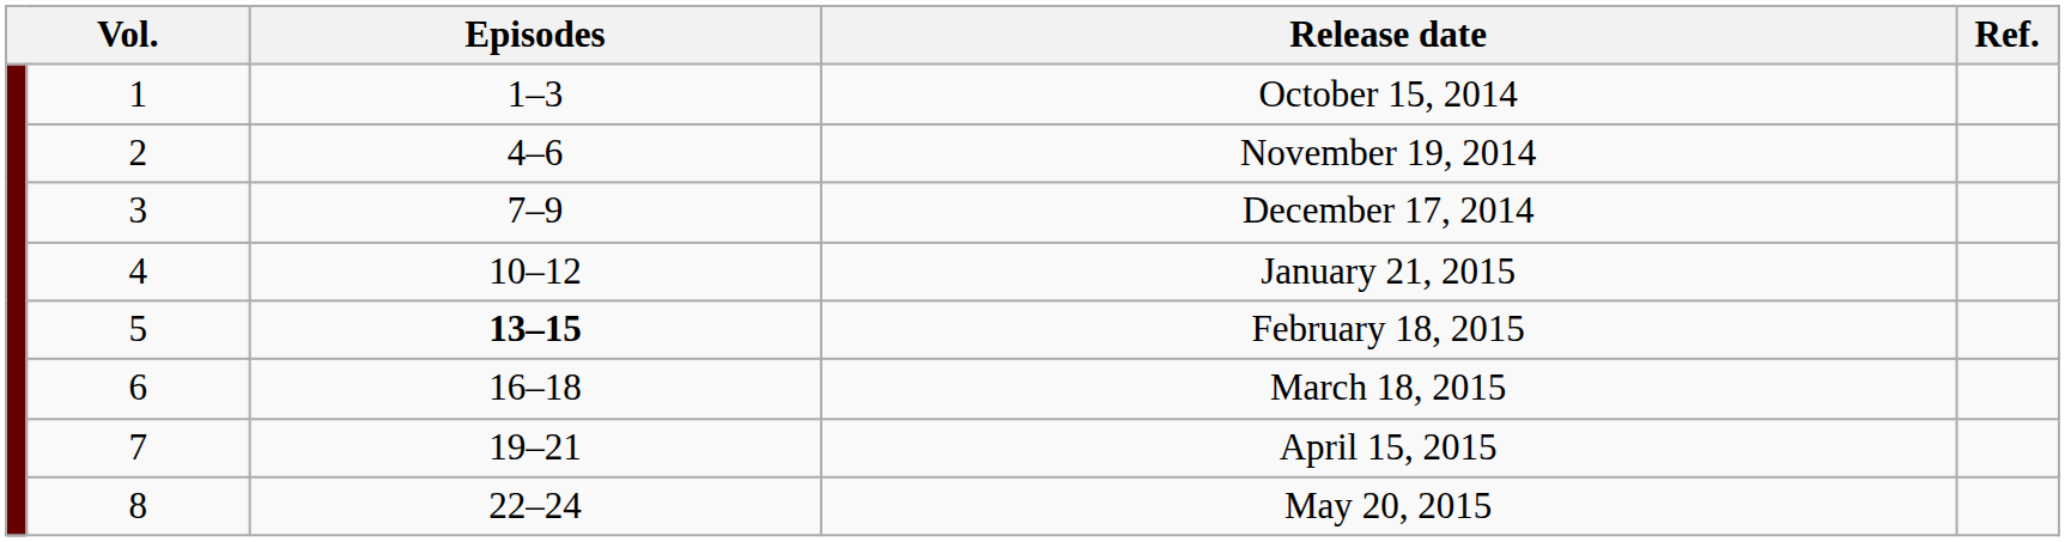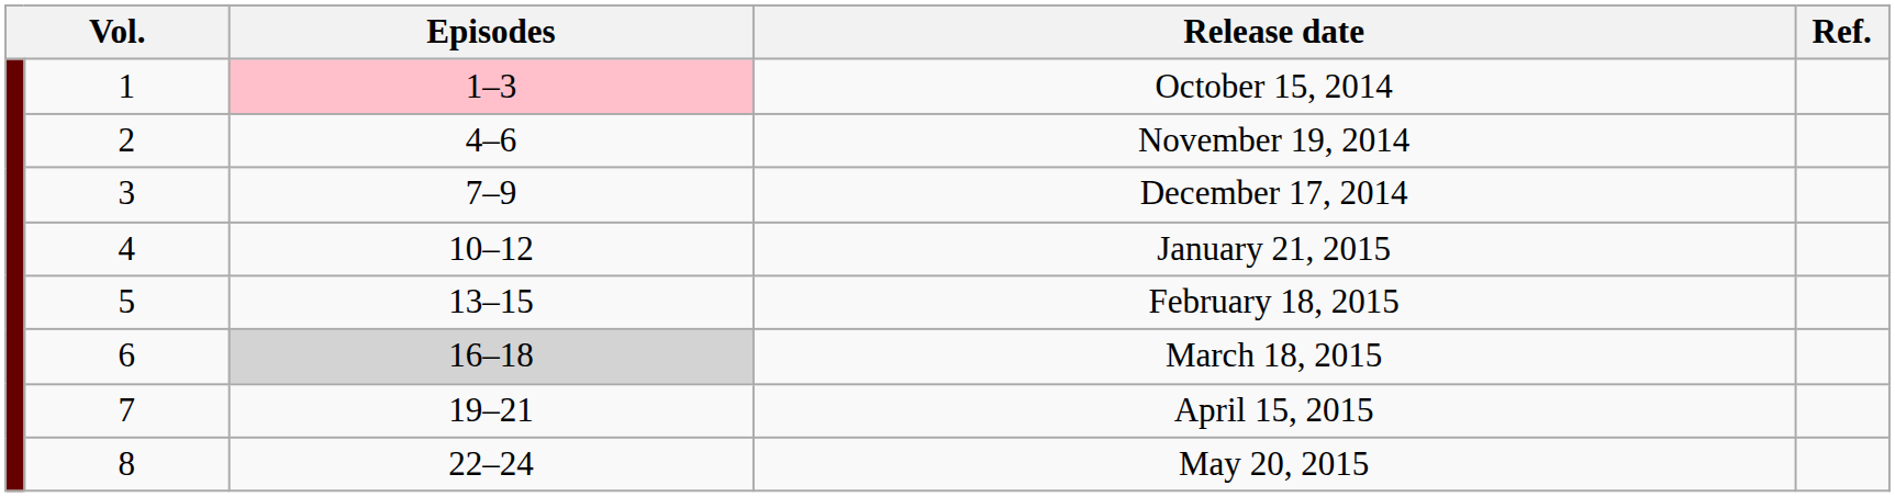October 15, 2014 | Episodes: no background -> pink background
February 18, 2015 | Episodes: bold -> normal
March 18, 2015 | Episodes: no background -> lightgrey background
